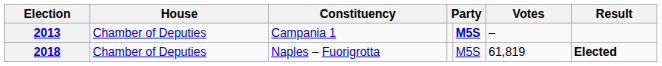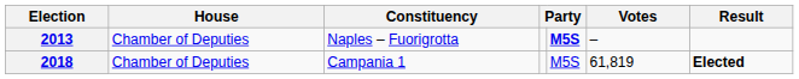2013 | Constituency: Campania 1 -> Naples – Fuorigrotta
2018 | Constituency: Naples – Fuorigrotta -> Campania 1
